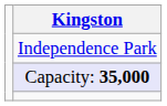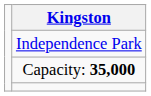Capacity: 35,000 | Kingston: lavender background -> no background
